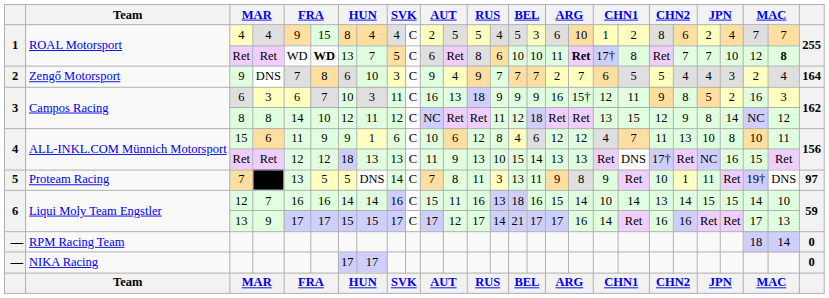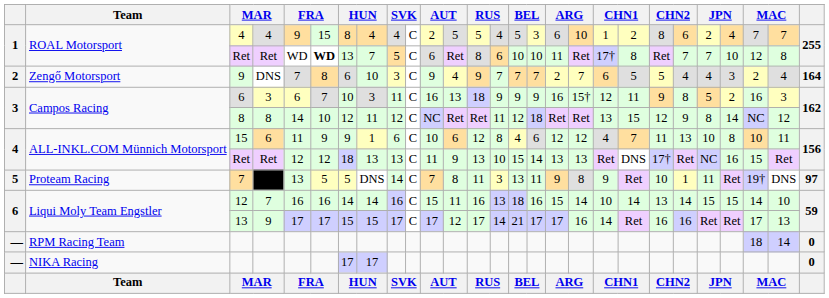ROAL Motorsport / Ret | column 18: bold -> normal
ROAL Motorsport / Ret | column 26: bold -> normal
